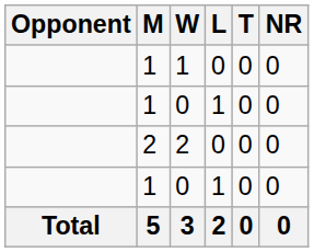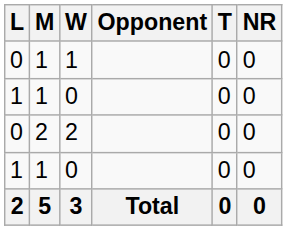columns swapped: Opponent <-> L
